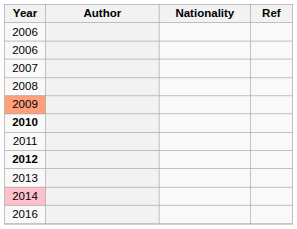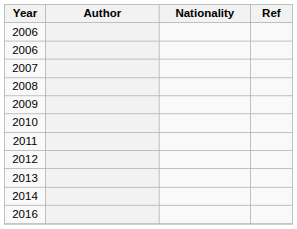2009 | Year: lightsalmon background -> no background
2010 | Year: bold -> normal
2012 | Year: bold -> normal
2014 | Year: pink background -> no background
